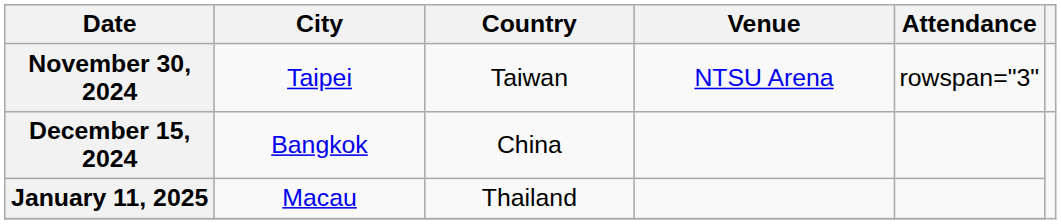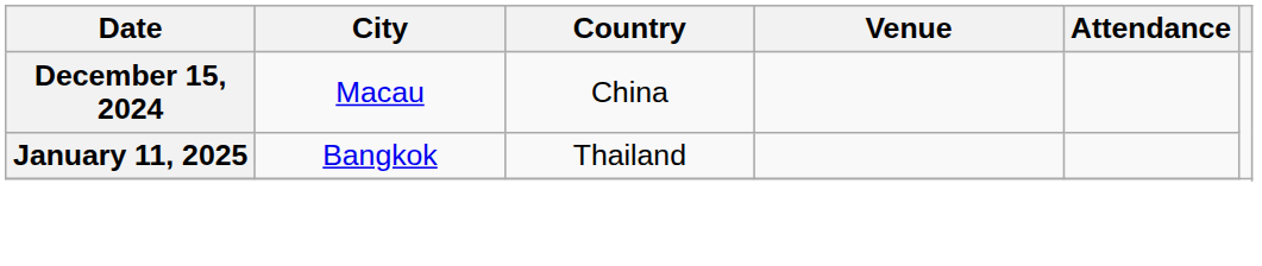- row: November 30, 2024 | Taipei | Taiwan | NTSU Arena | rowspan="3"
December 15, 2024 | City: Bangkok -> Macau
January 11, 2025 | City: Macau -> Bangkok
